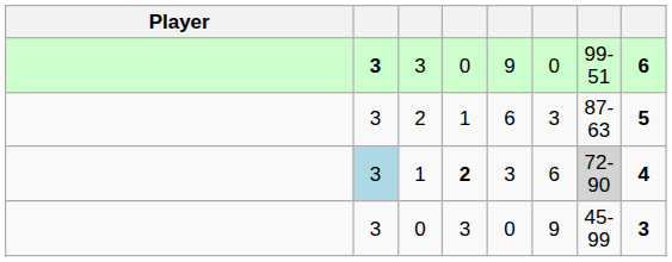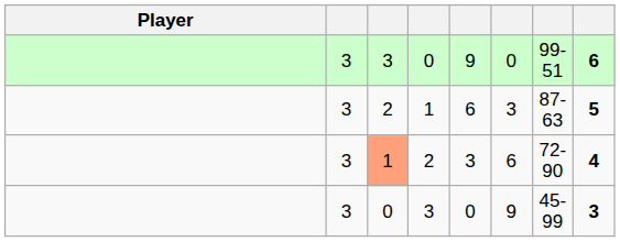row 2 | column 2: bold -> normal
row 4 | column 2: lightblue background -> no background
row 4 | column 3: no background -> lightsalmon background
row 4 | column 4: bold -> normal
row 4 | column 7: lightgrey background -> no background
